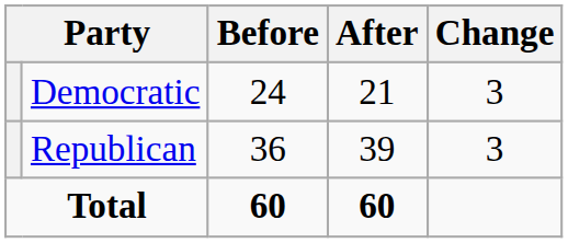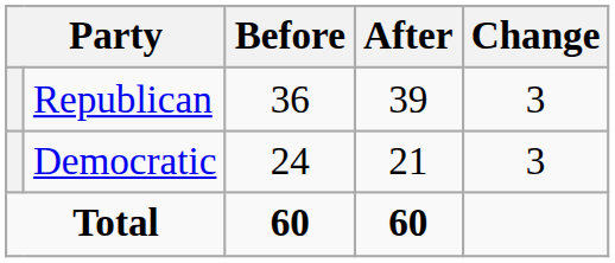rows swapped: Republican <-> Democratic
